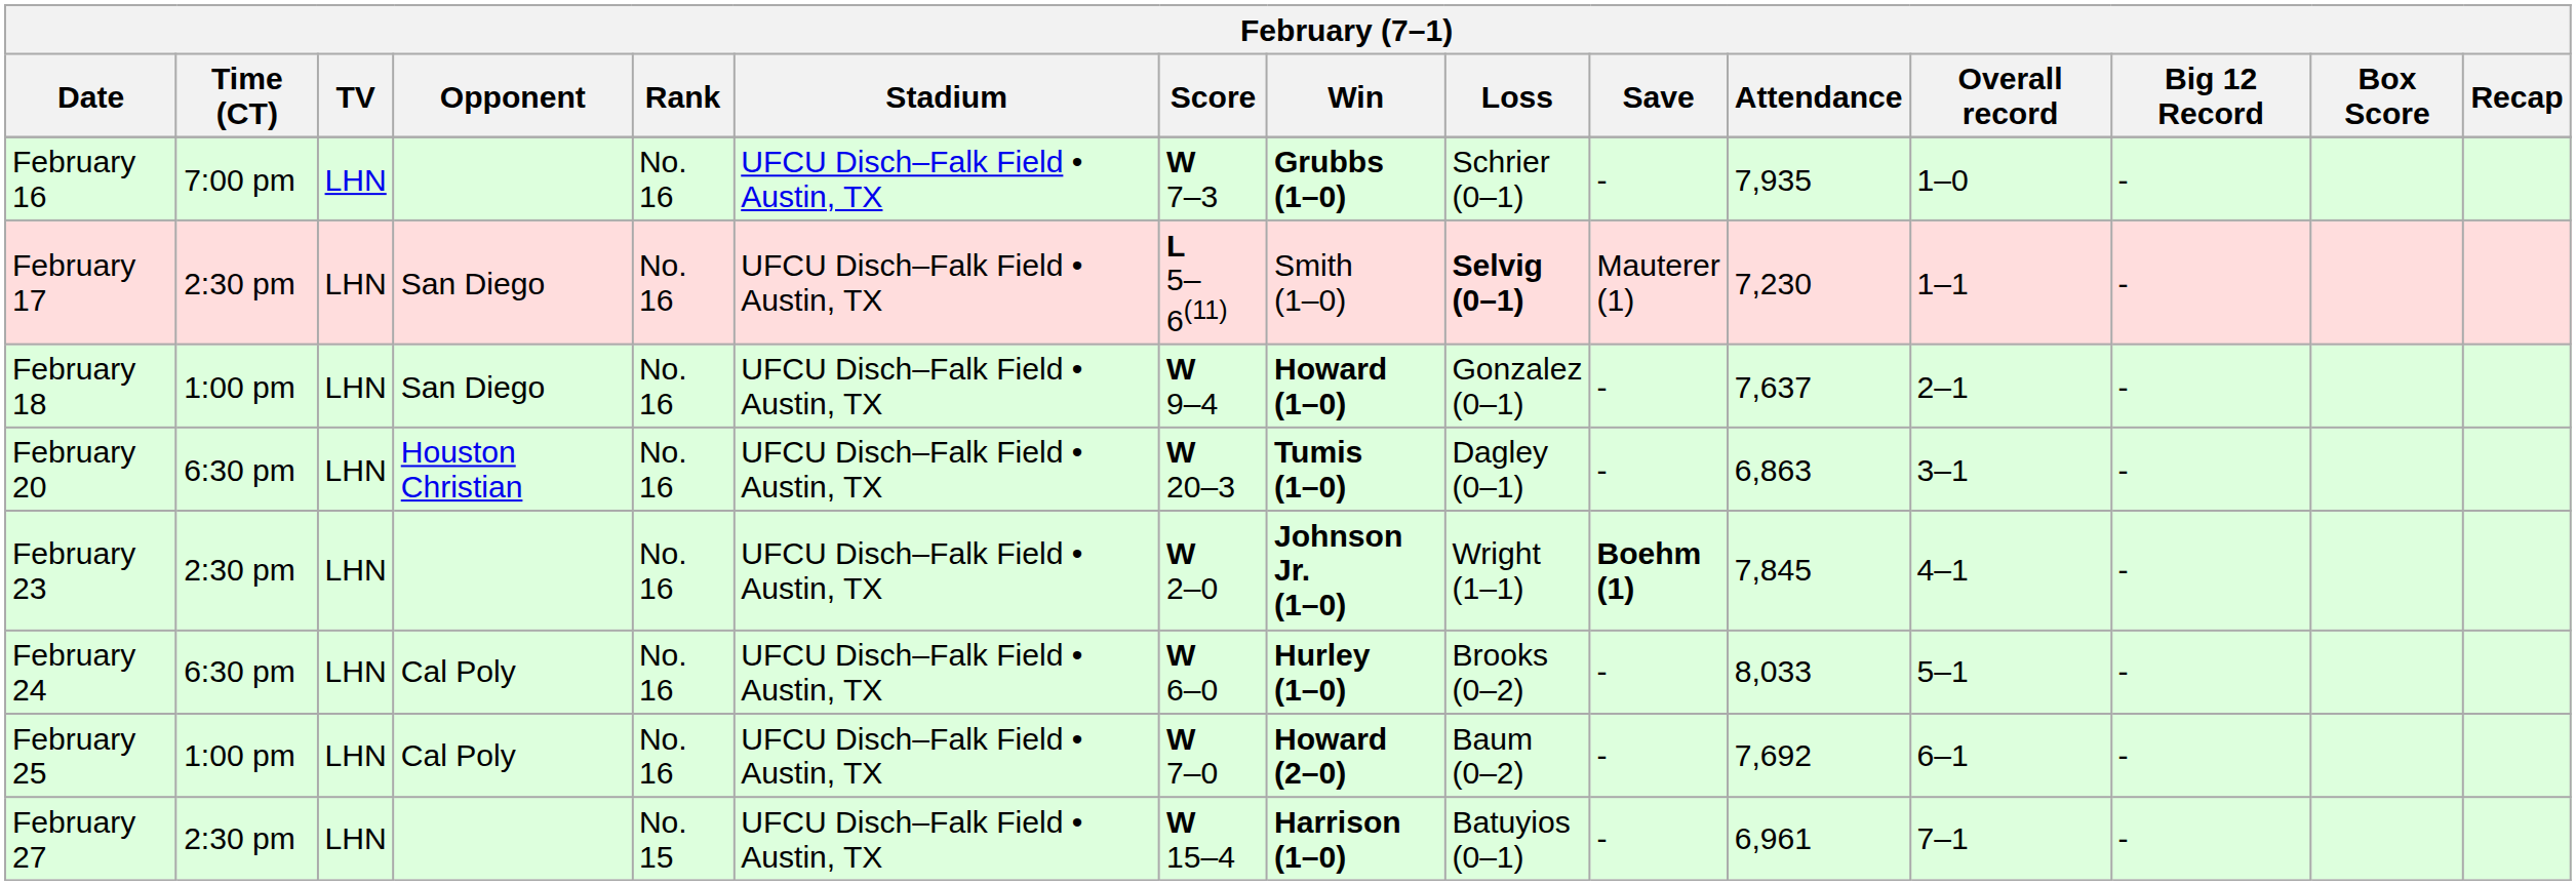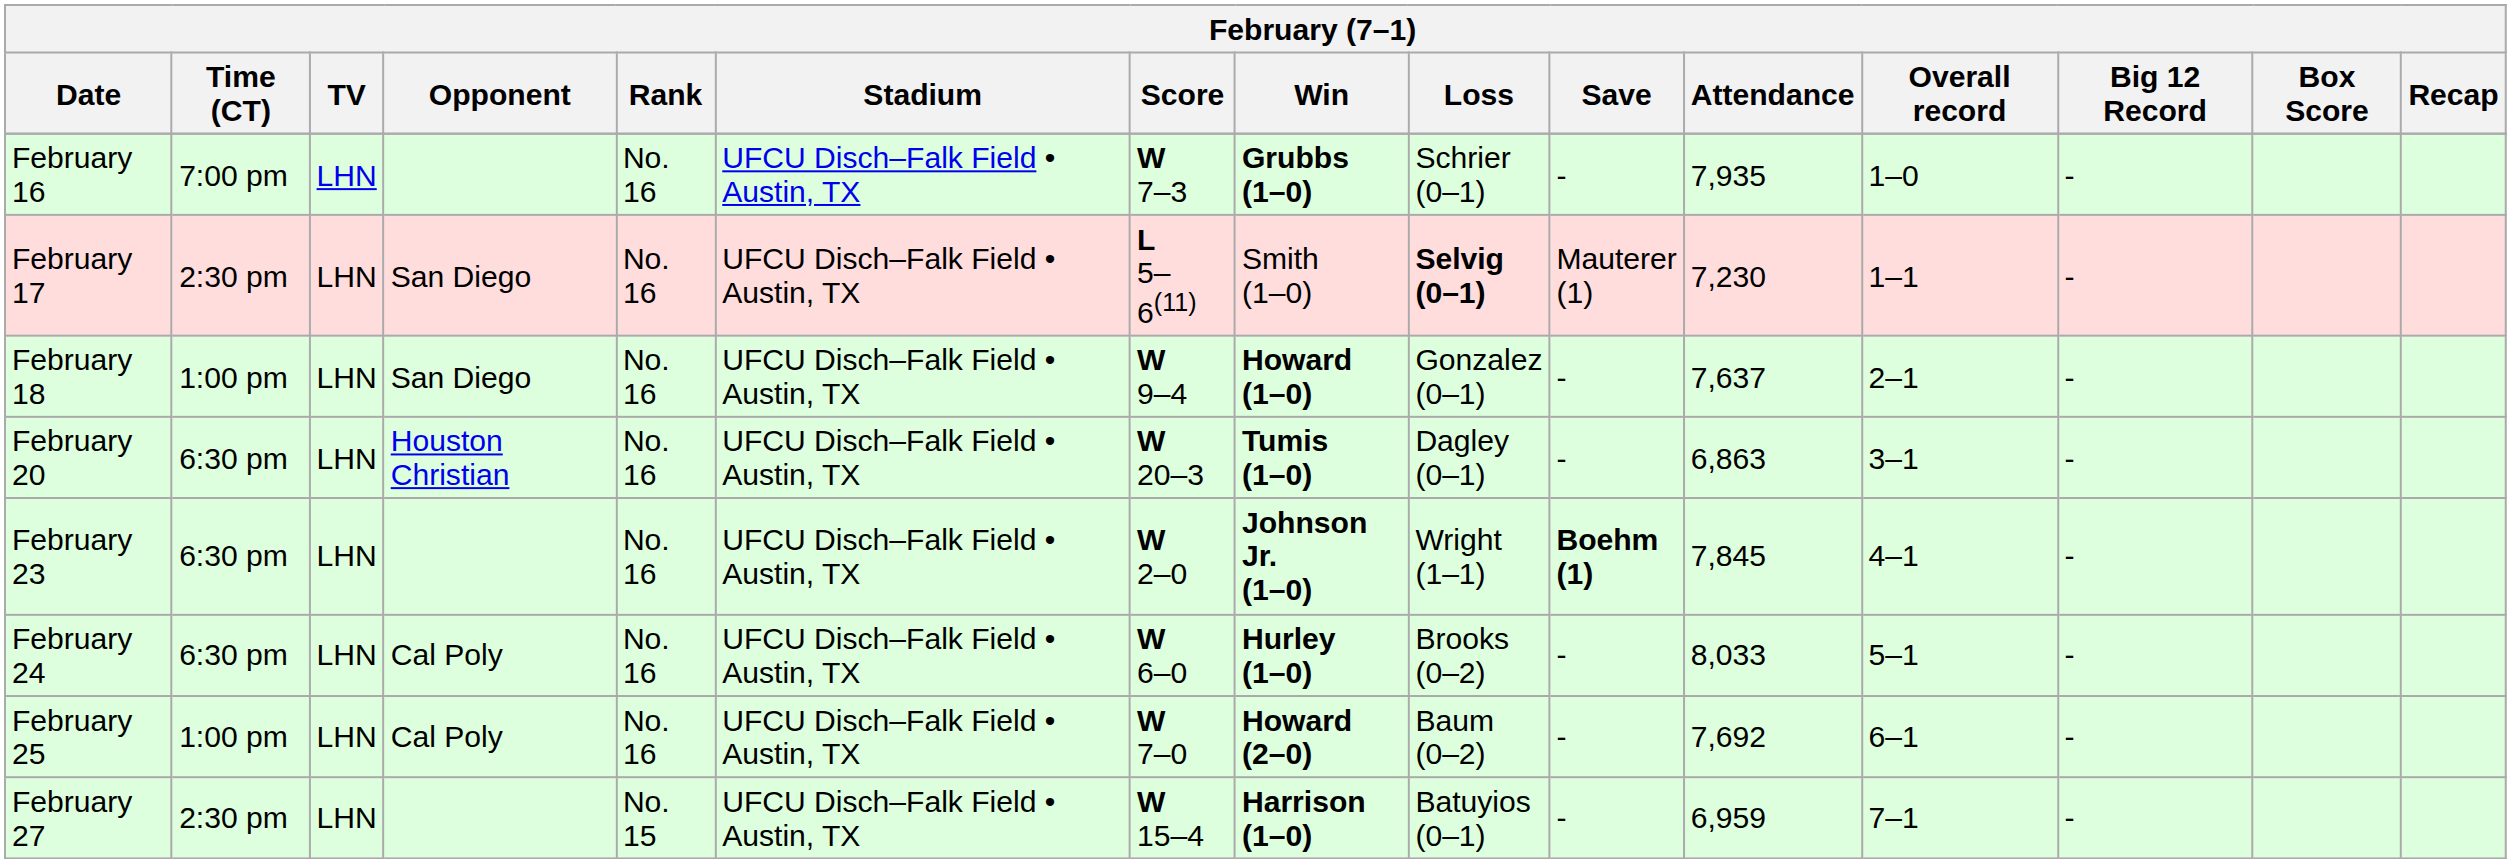February 23 | Time (CT): 2:30 pm -> 6:30 pm
February 27 | Attendance: 6,961 -> 6,959
